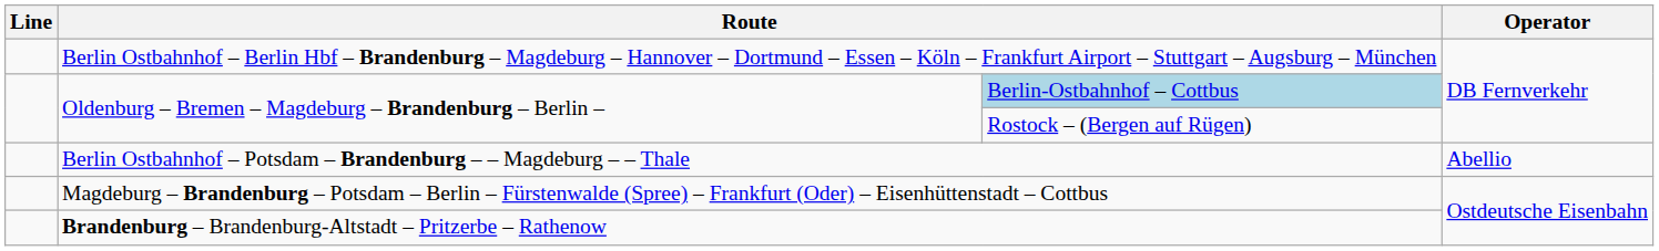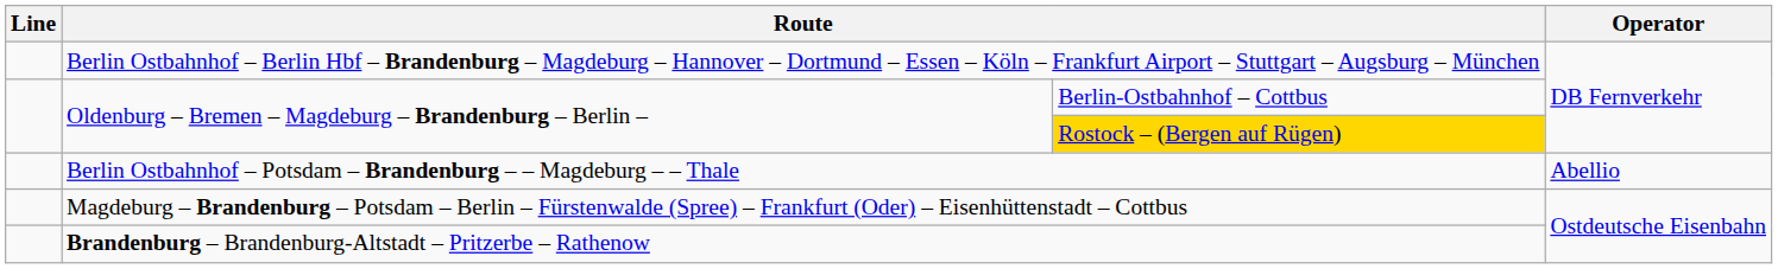Berlin-Ostbahnhof – Cottbus | column 3: lightblue background -> no background
Rostock – (Bergen auf Rügen) | column 3: no background -> gold background
